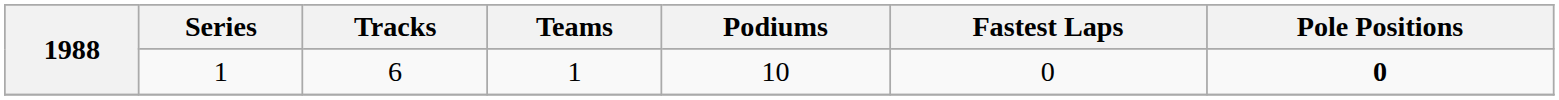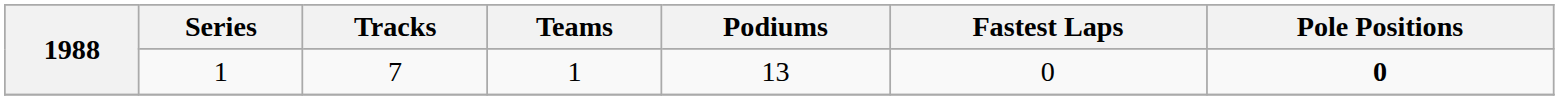row 2 | Tracks: 6 -> 7
row 2 | Podiums: 10 -> 13
